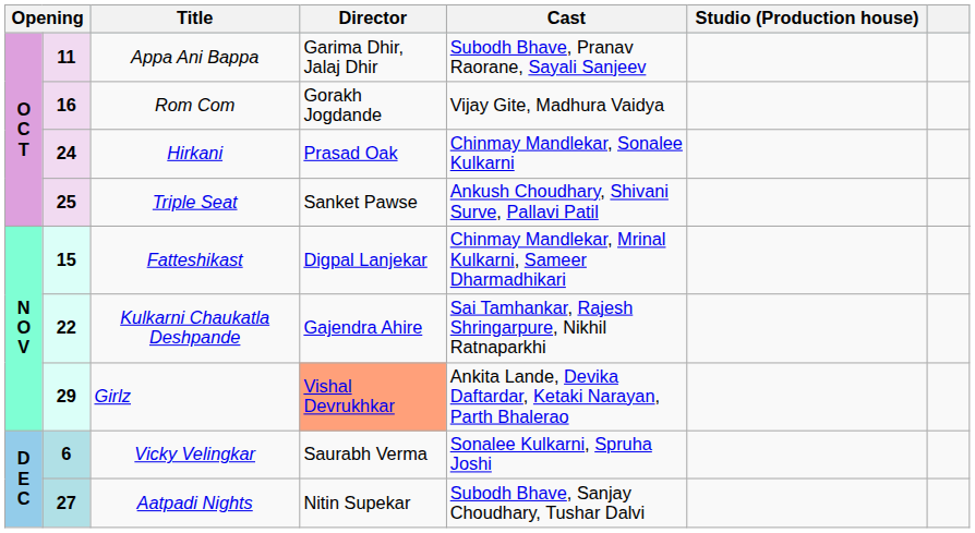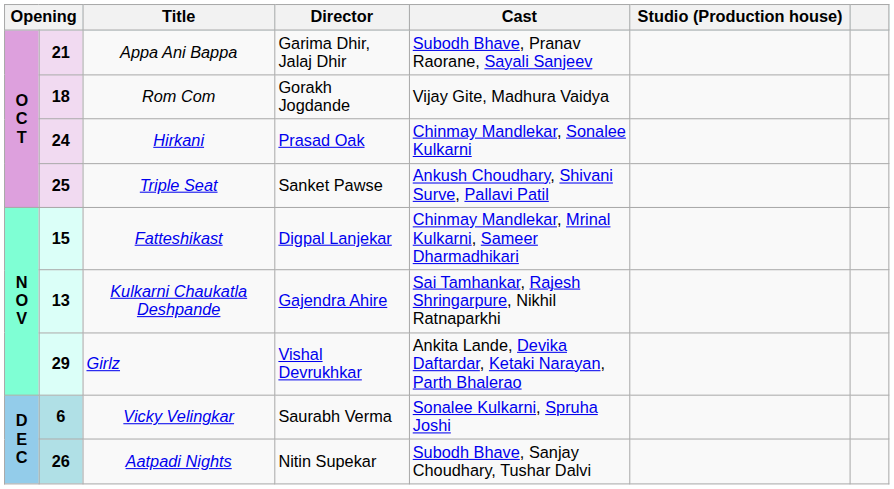Appa Ani Bappa | column 2: 11 -> 21
Rom Com | column 2: 16 -> 18
Kulkarni Chaukatla Deshpande | column 2: 22 -> 13
Girlz | Director: lightsalmon background -> no background
Aatpadi Nights | column 2: 27 -> 26
